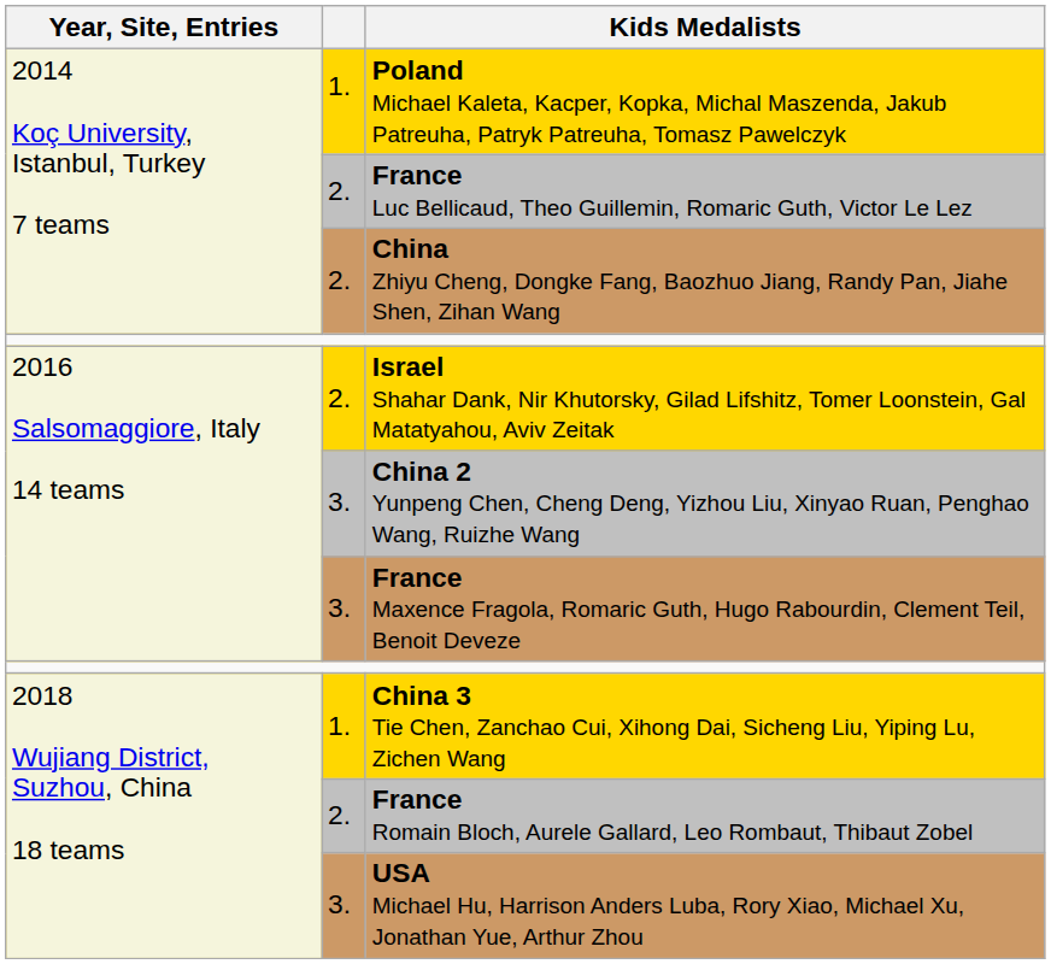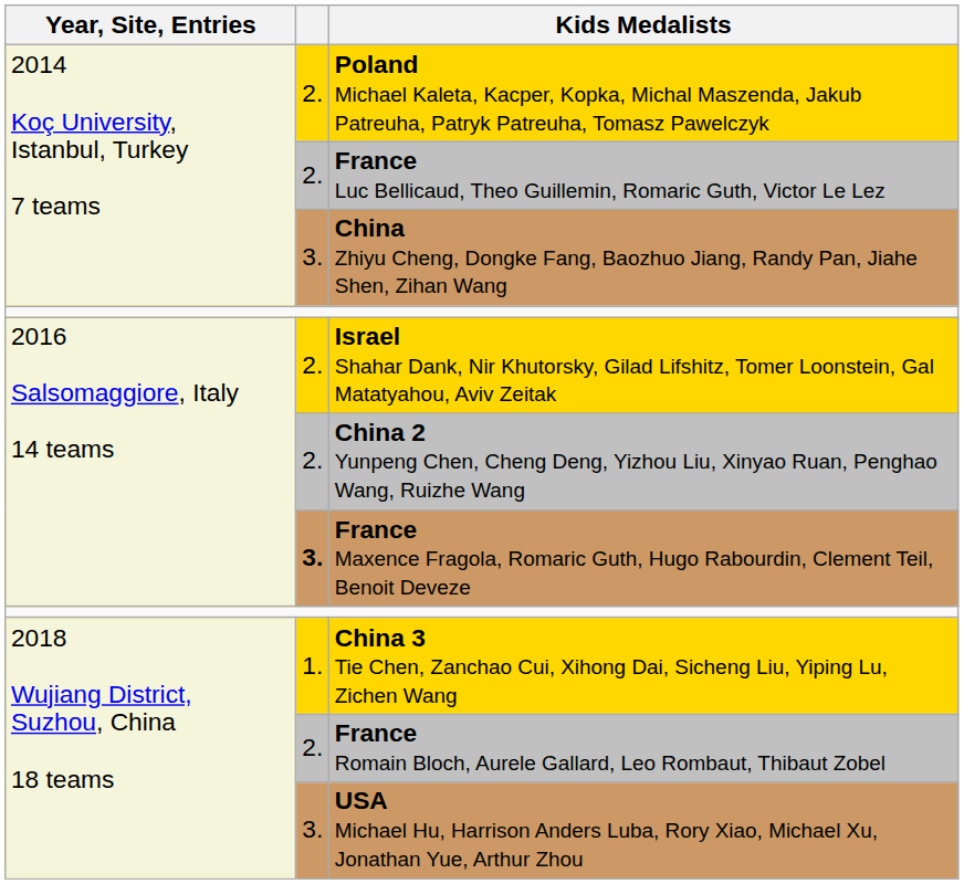row 2 | column 2: 1. -> 2.
row 4 | column 2: 2. -> 3.
row 7 | column 2: 3. -> 2.
row 8 | column 2: normal -> bold
